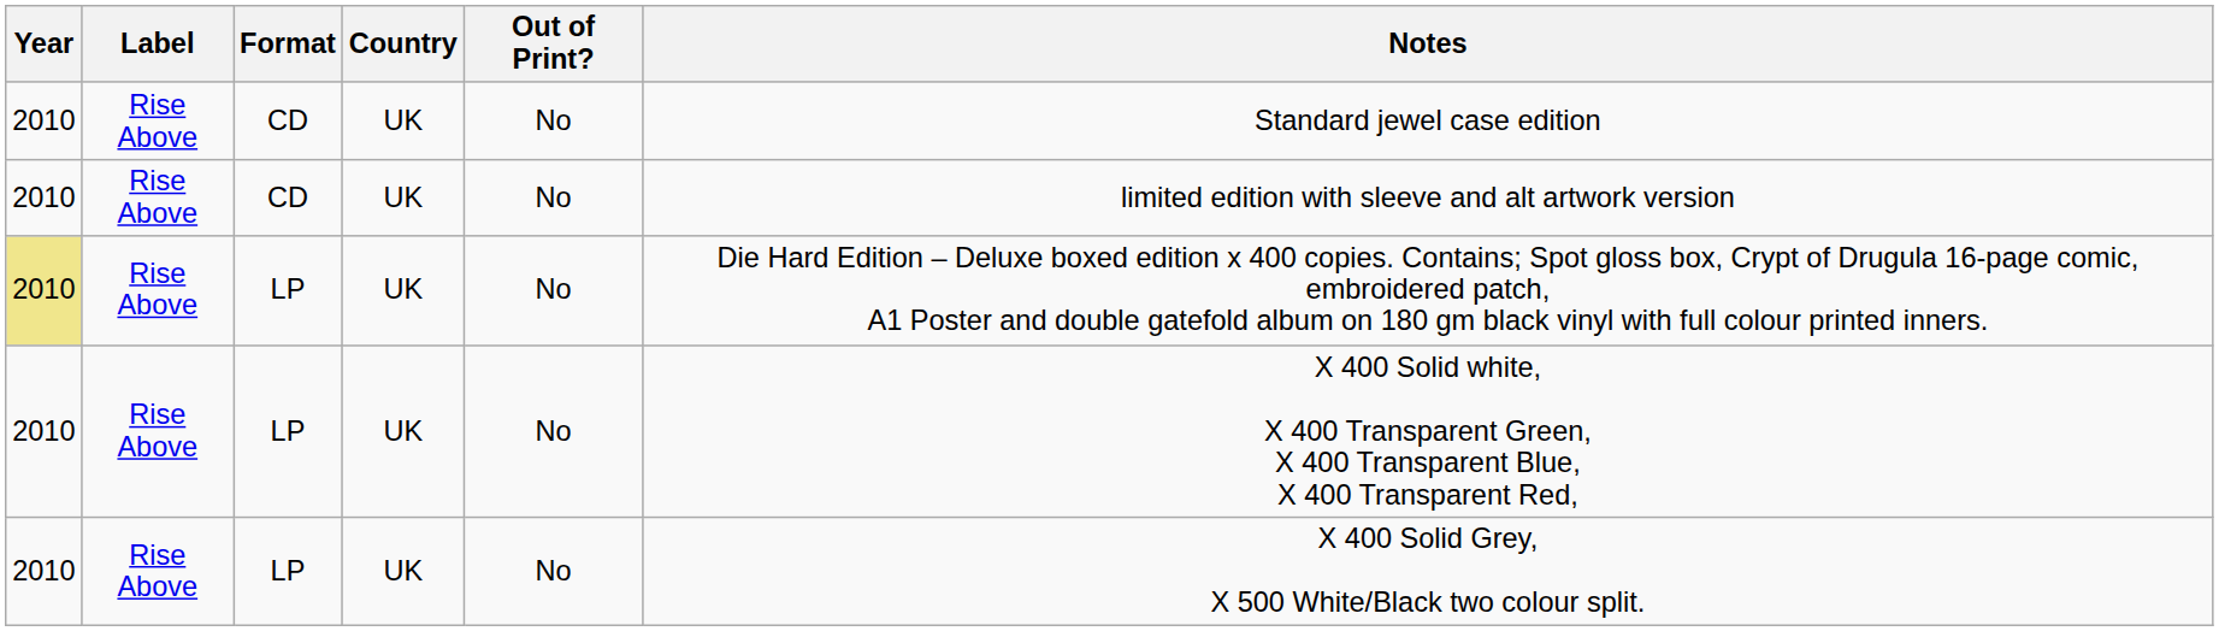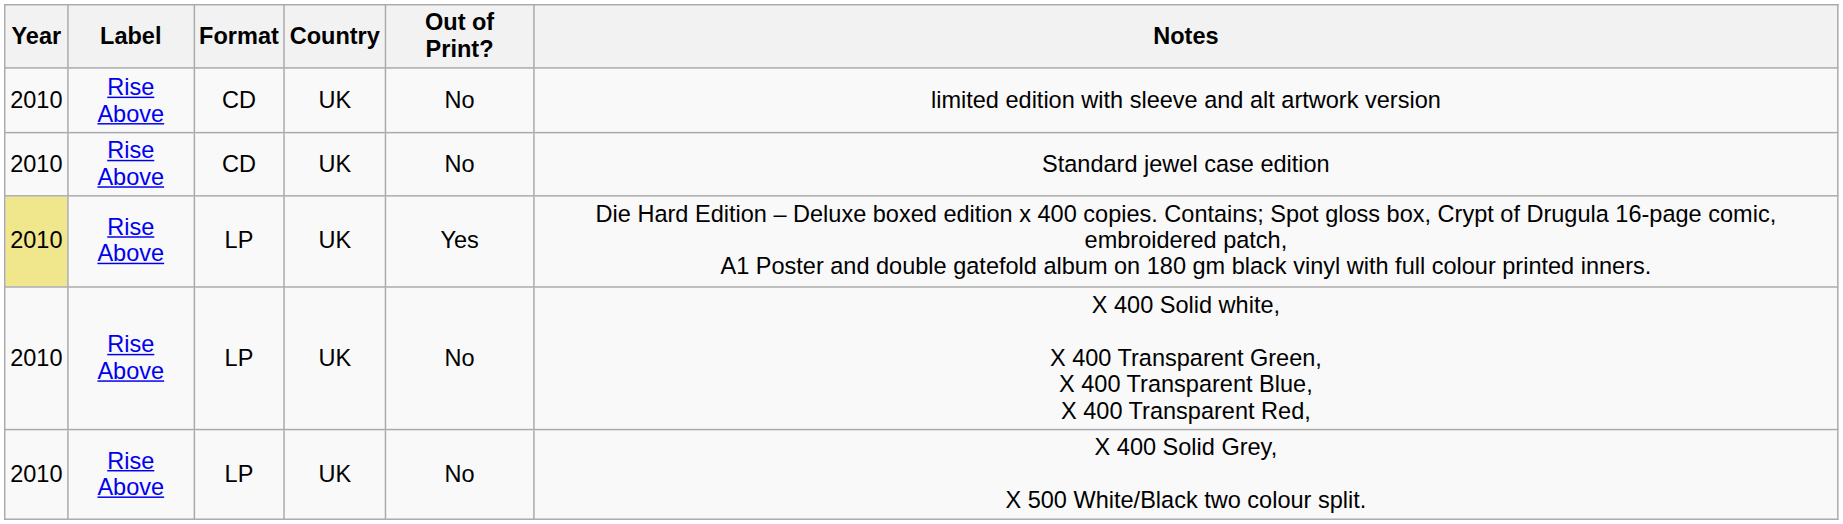row 2 | Notes: Standard jewel case edition -> limited edition with sleeve and alt artwork version
row 3 | Notes: limited edition with sleeve and alt artwork version -> Standard jewel case edition
row 4 | Out of Print?: No -> Yes
